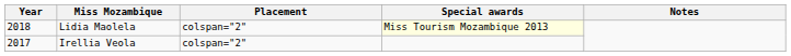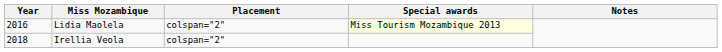Lidia Maolela | Year: 2018 -> 2016
Irellia Veola | Year: 2017 -> 2018
